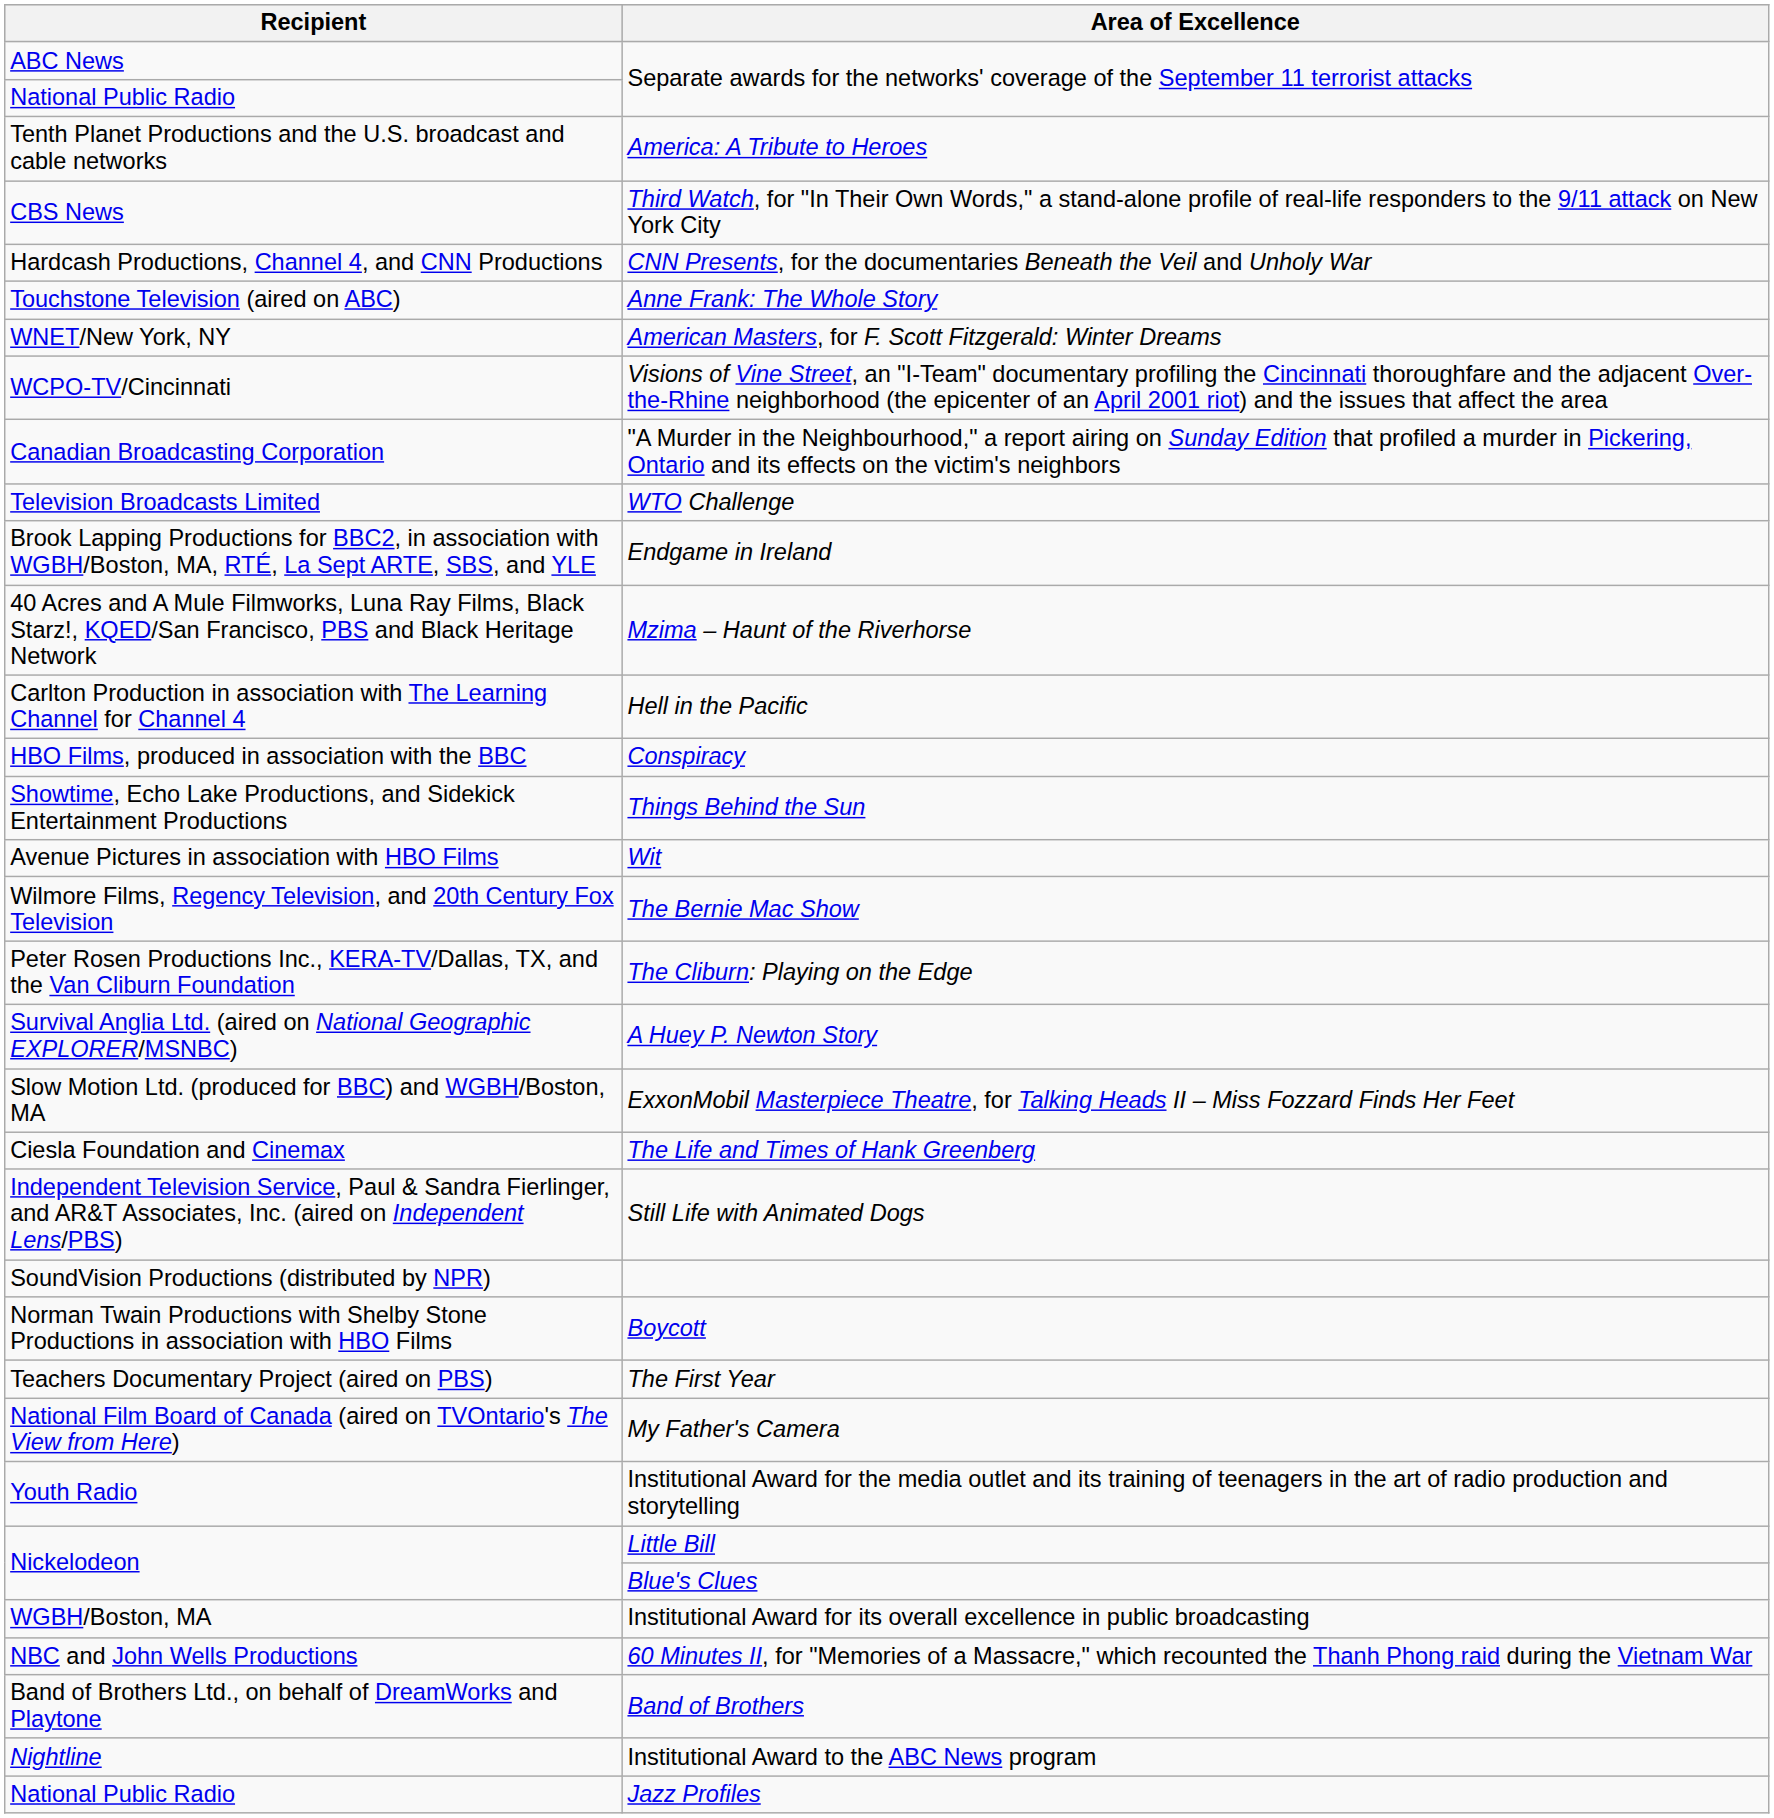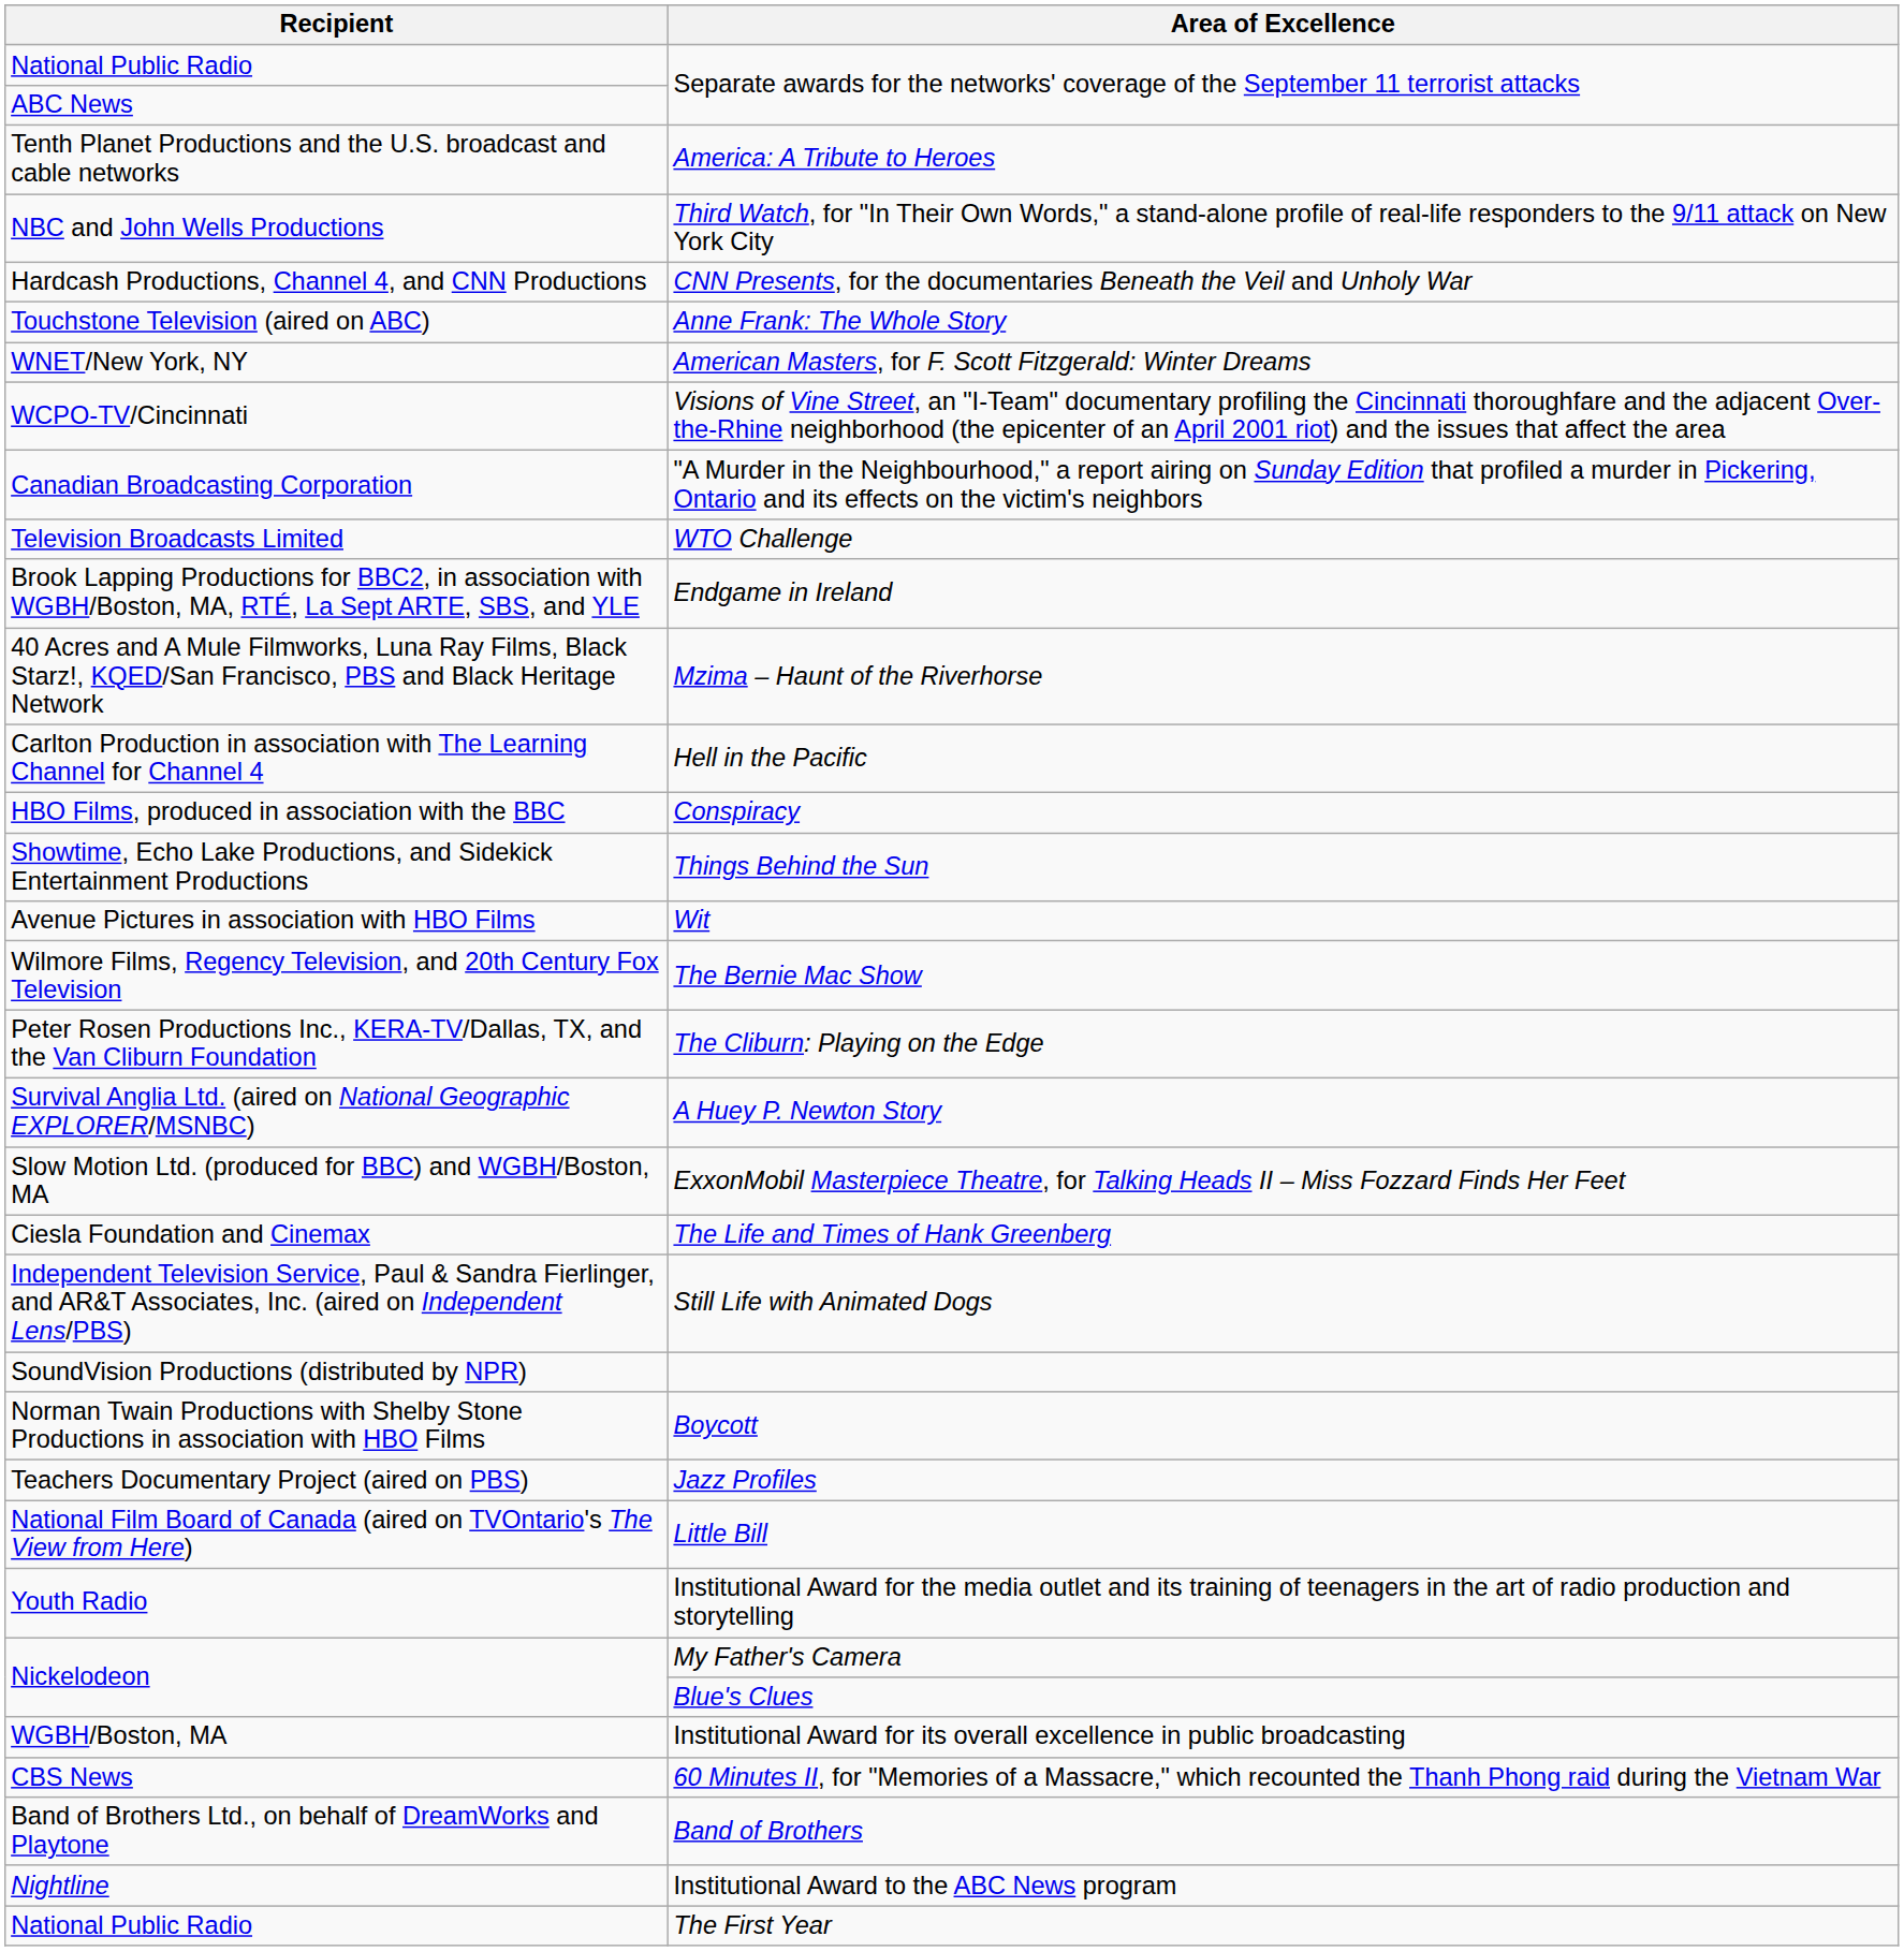row 2 | Recipient: ABC News -> National Public Radio
row 3 | Recipient: National Public Radio -> ABC News
row 5 | Recipient: CBS News -> NBC and John Wells Productions
row 26 | Area of Excellence: The First Year -> Jazz Profiles
row 27 | Area of Excellence: My Father's Camera -> Little Bill
row 29 | Area of Excellence: Little Bill -> My Father's Camera
row 32 | Recipient: NBC and John Wells Productions -> CBS News
row 35 | Area of Excellence: Jazz Profiles -> The First Year
